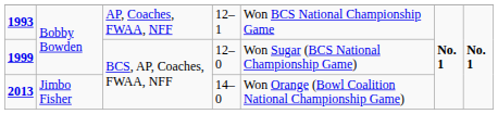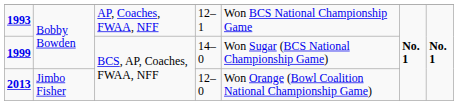1999 | column 4: 12–0 -> 14–0
2013 | column 4: 14–0 -> 12–0
